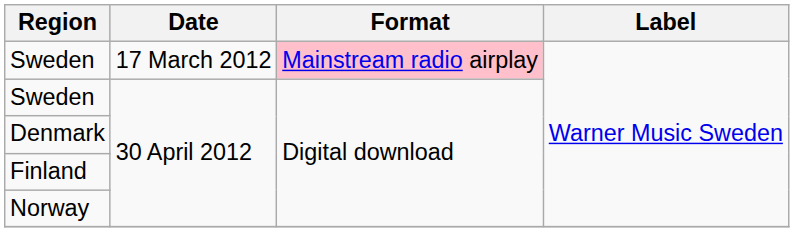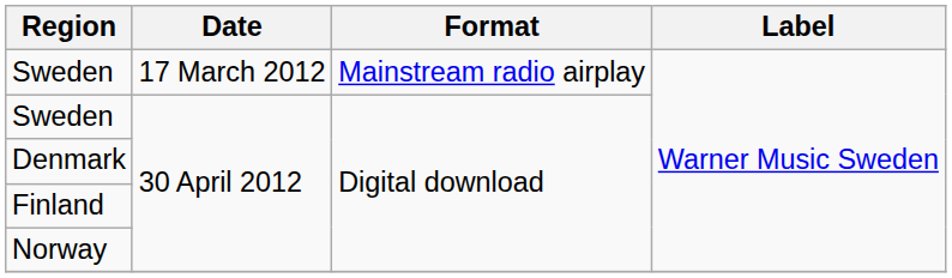Sweden / 17 March 2012 | Format: pink background -> no background
